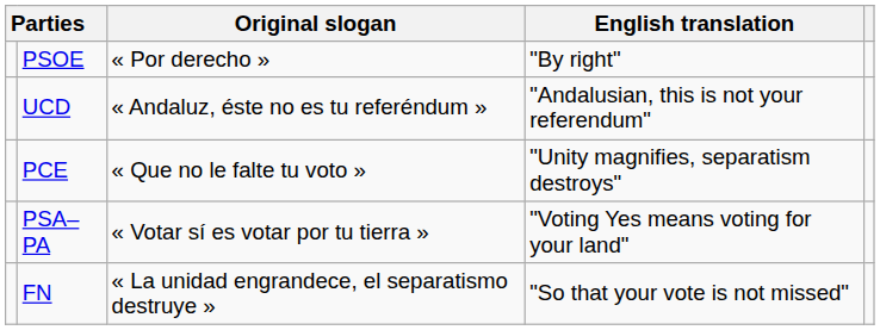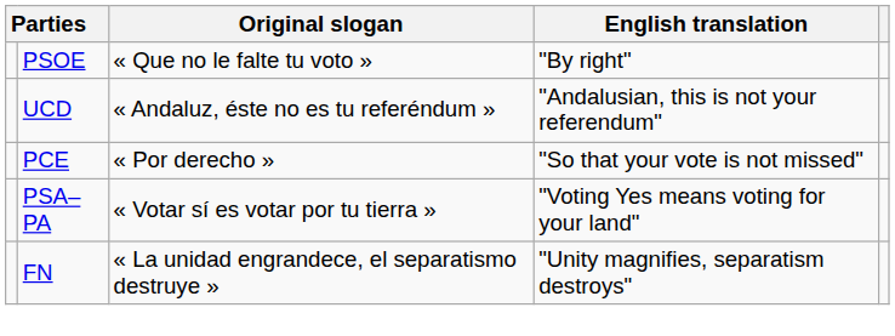PSOE | Original slogan: « Por derecho » -> « Que no le falte tu voto »
PCE | Original slogan: « Que no le falte tu voto » -> « Por derecho »
PCE | English translation: "Unity magnifies, separatism destroys" -> "So that your vote is not missed"
FN | English translation: "So that your vote is not missed" -> "Unity magnifies, separatism destroys"
